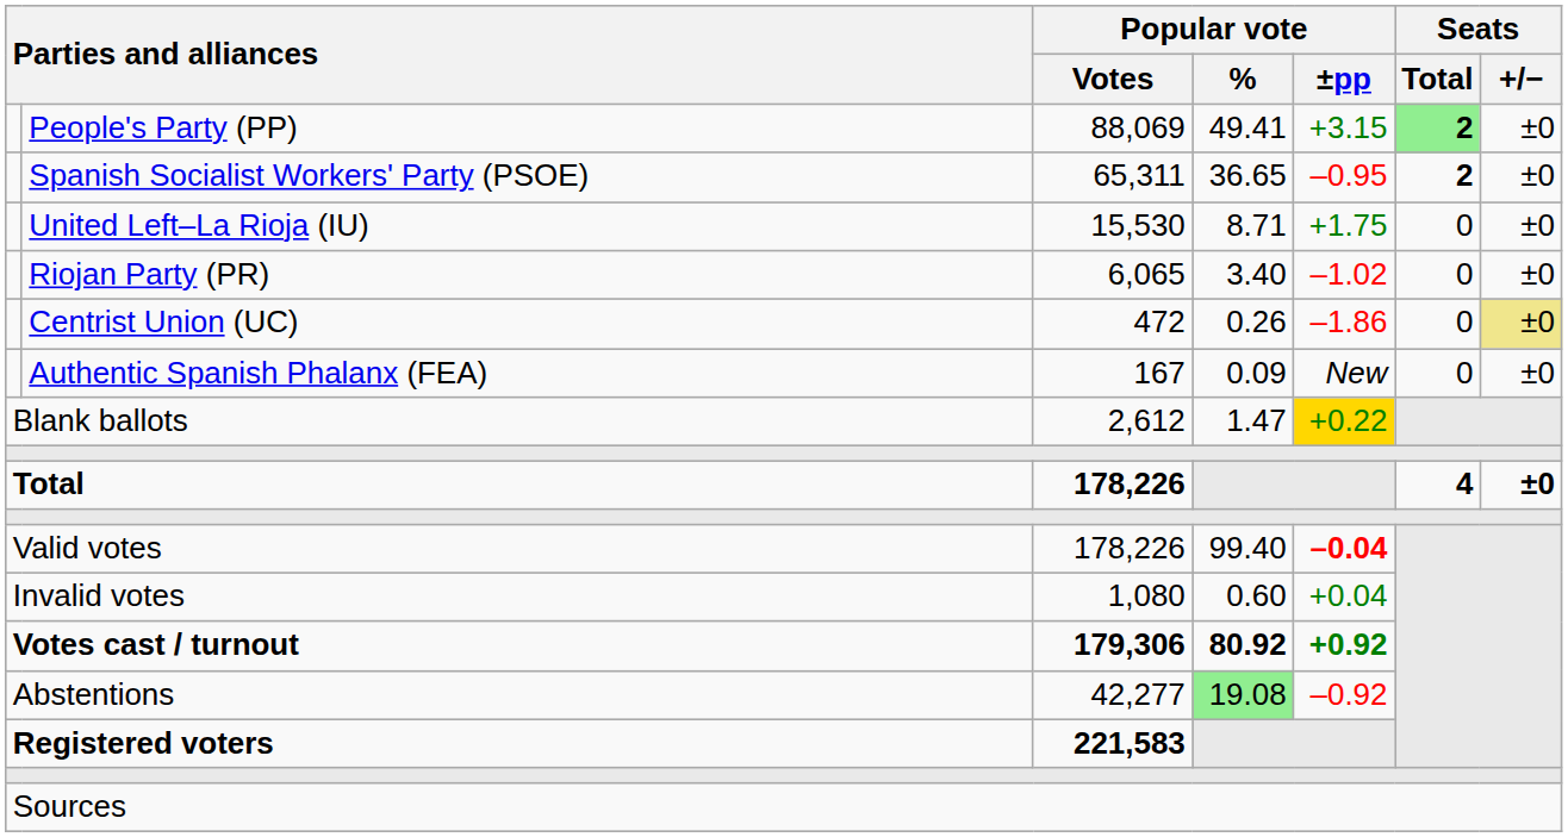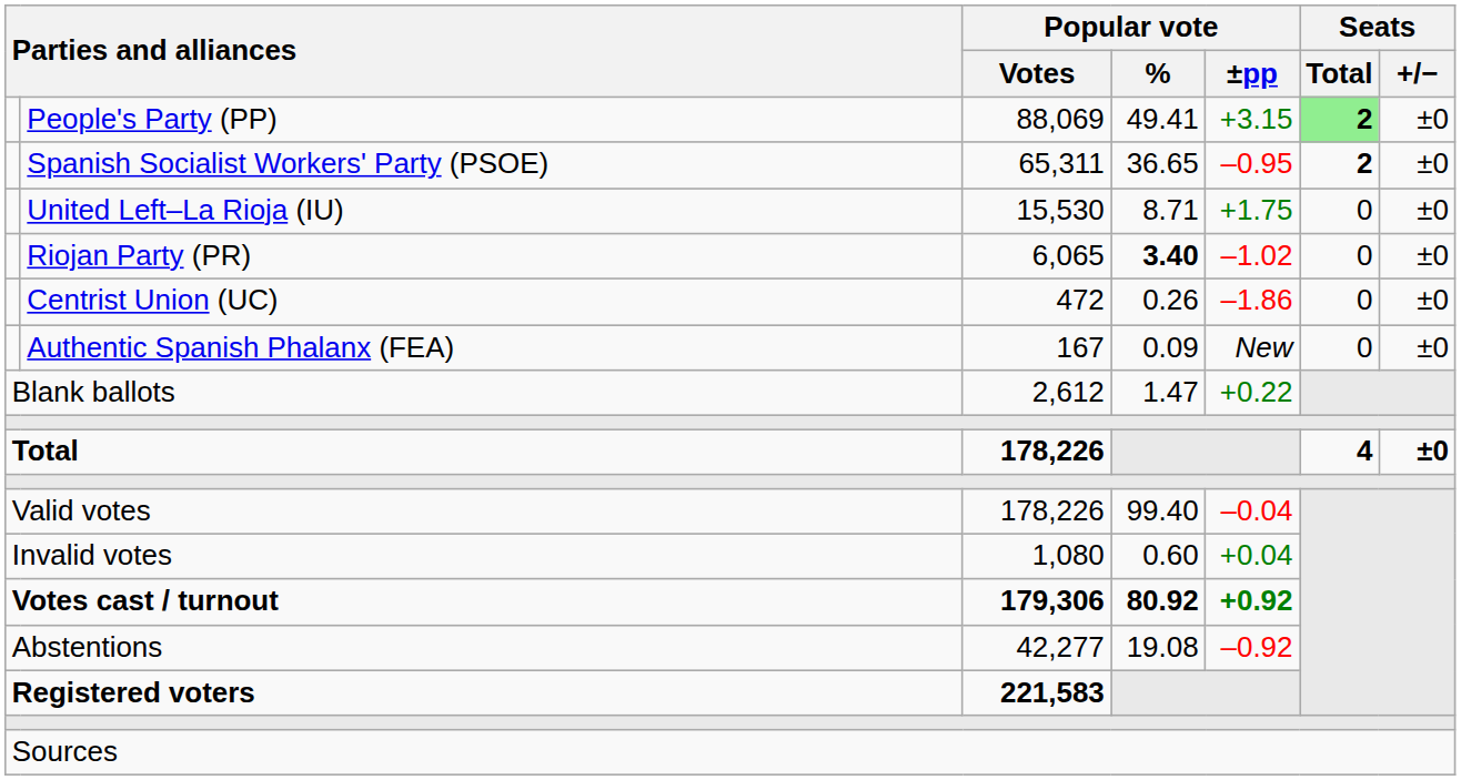Riojan Party (PR) | Popular vote / %: normal -> bold
Centrist Union (UC) | Seats / +/−: khaki background -> no background
Blank ballots | Popular vote / ±pp: gold background -> no background
Valid votes | Popular vote / ±pp: bold -> normal
Abstentions | Popular vote / %: lightgreen background -> no background
